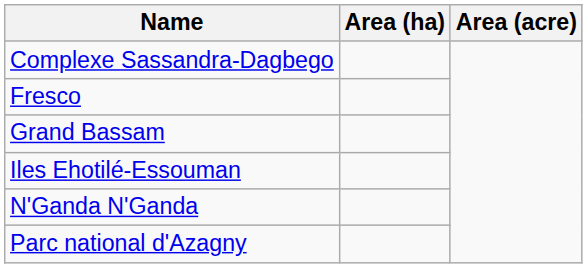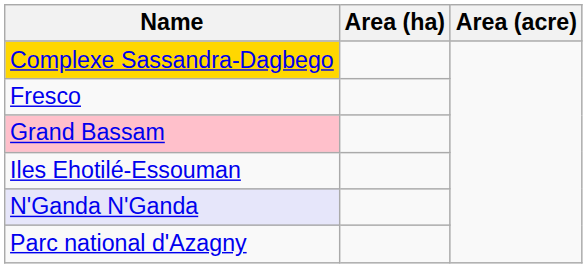Complexe Sassandra-Dagbego | Name: no background -> gold background
Grand Bassam | Name: no background -> pink background
N'Ganda N'Ganda | Name: no background -> lavender background
